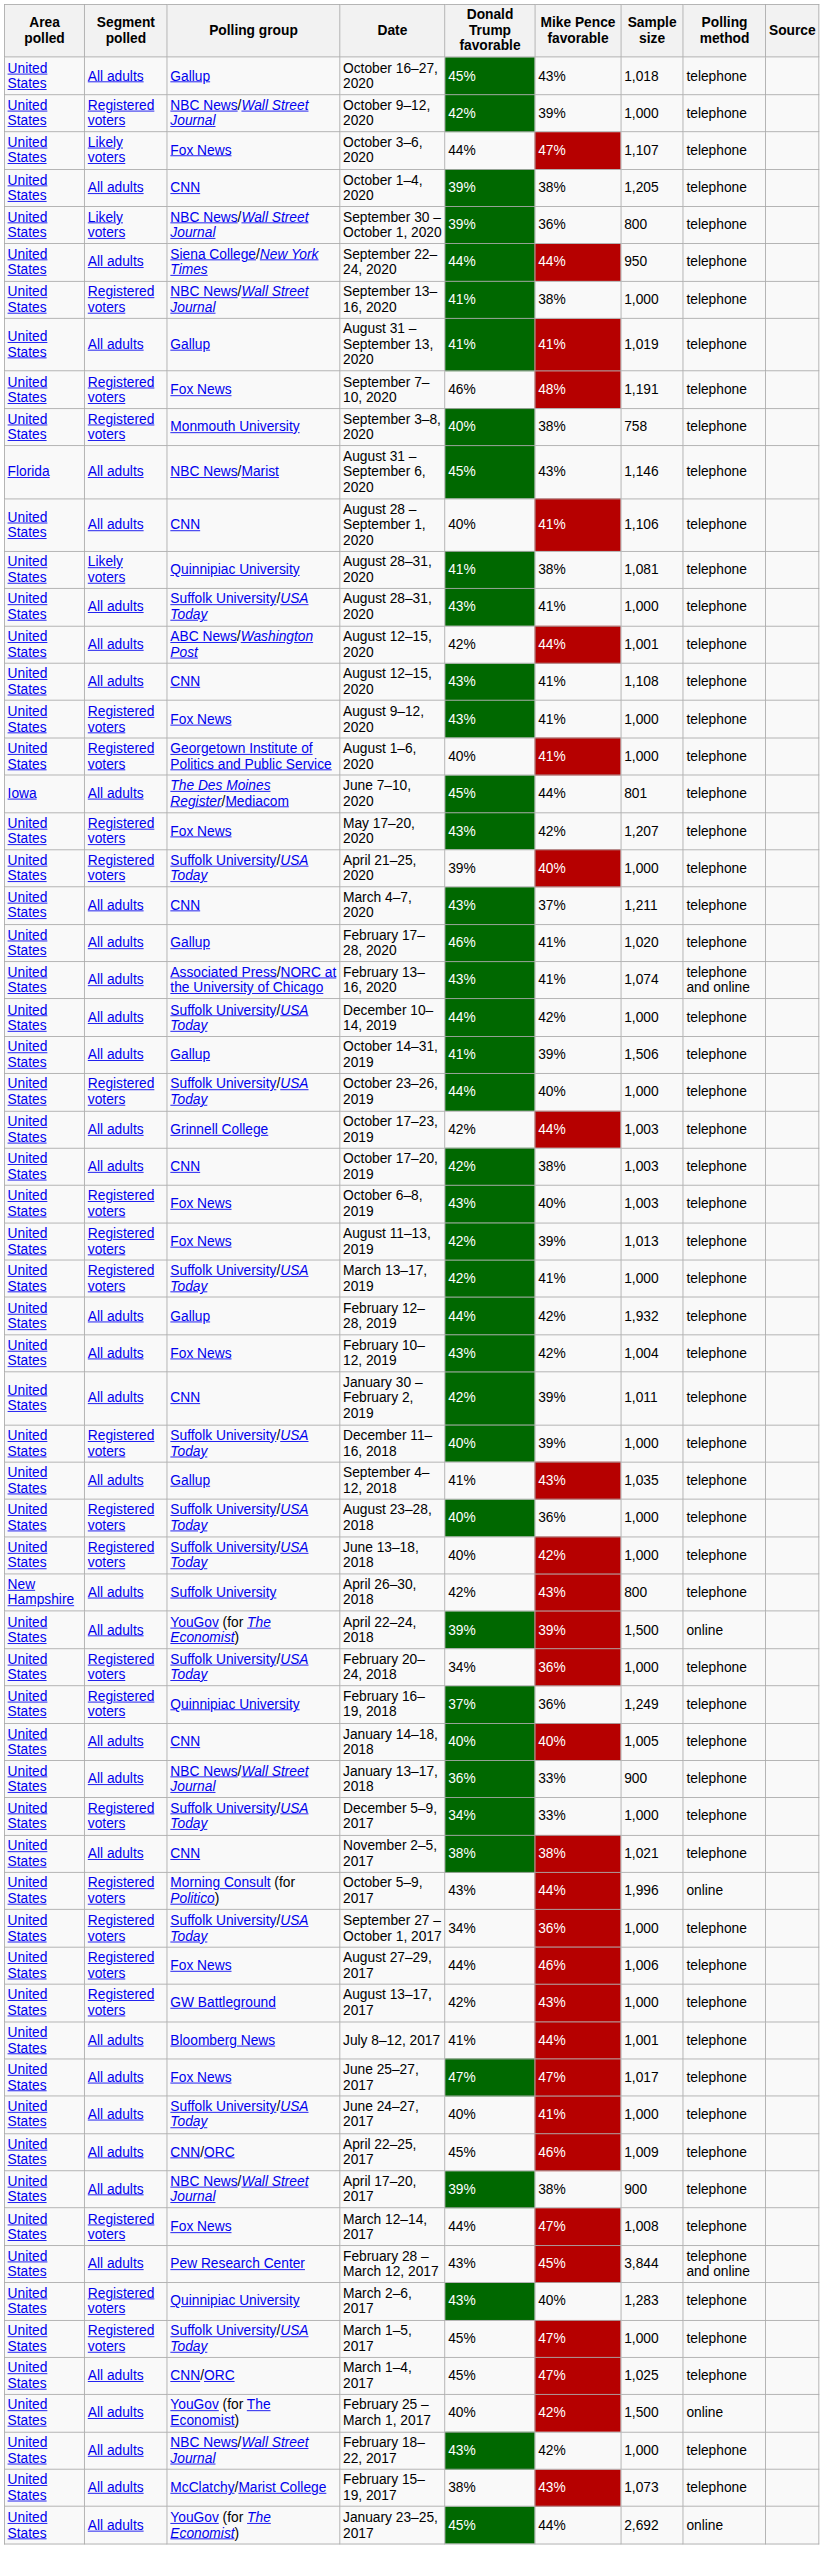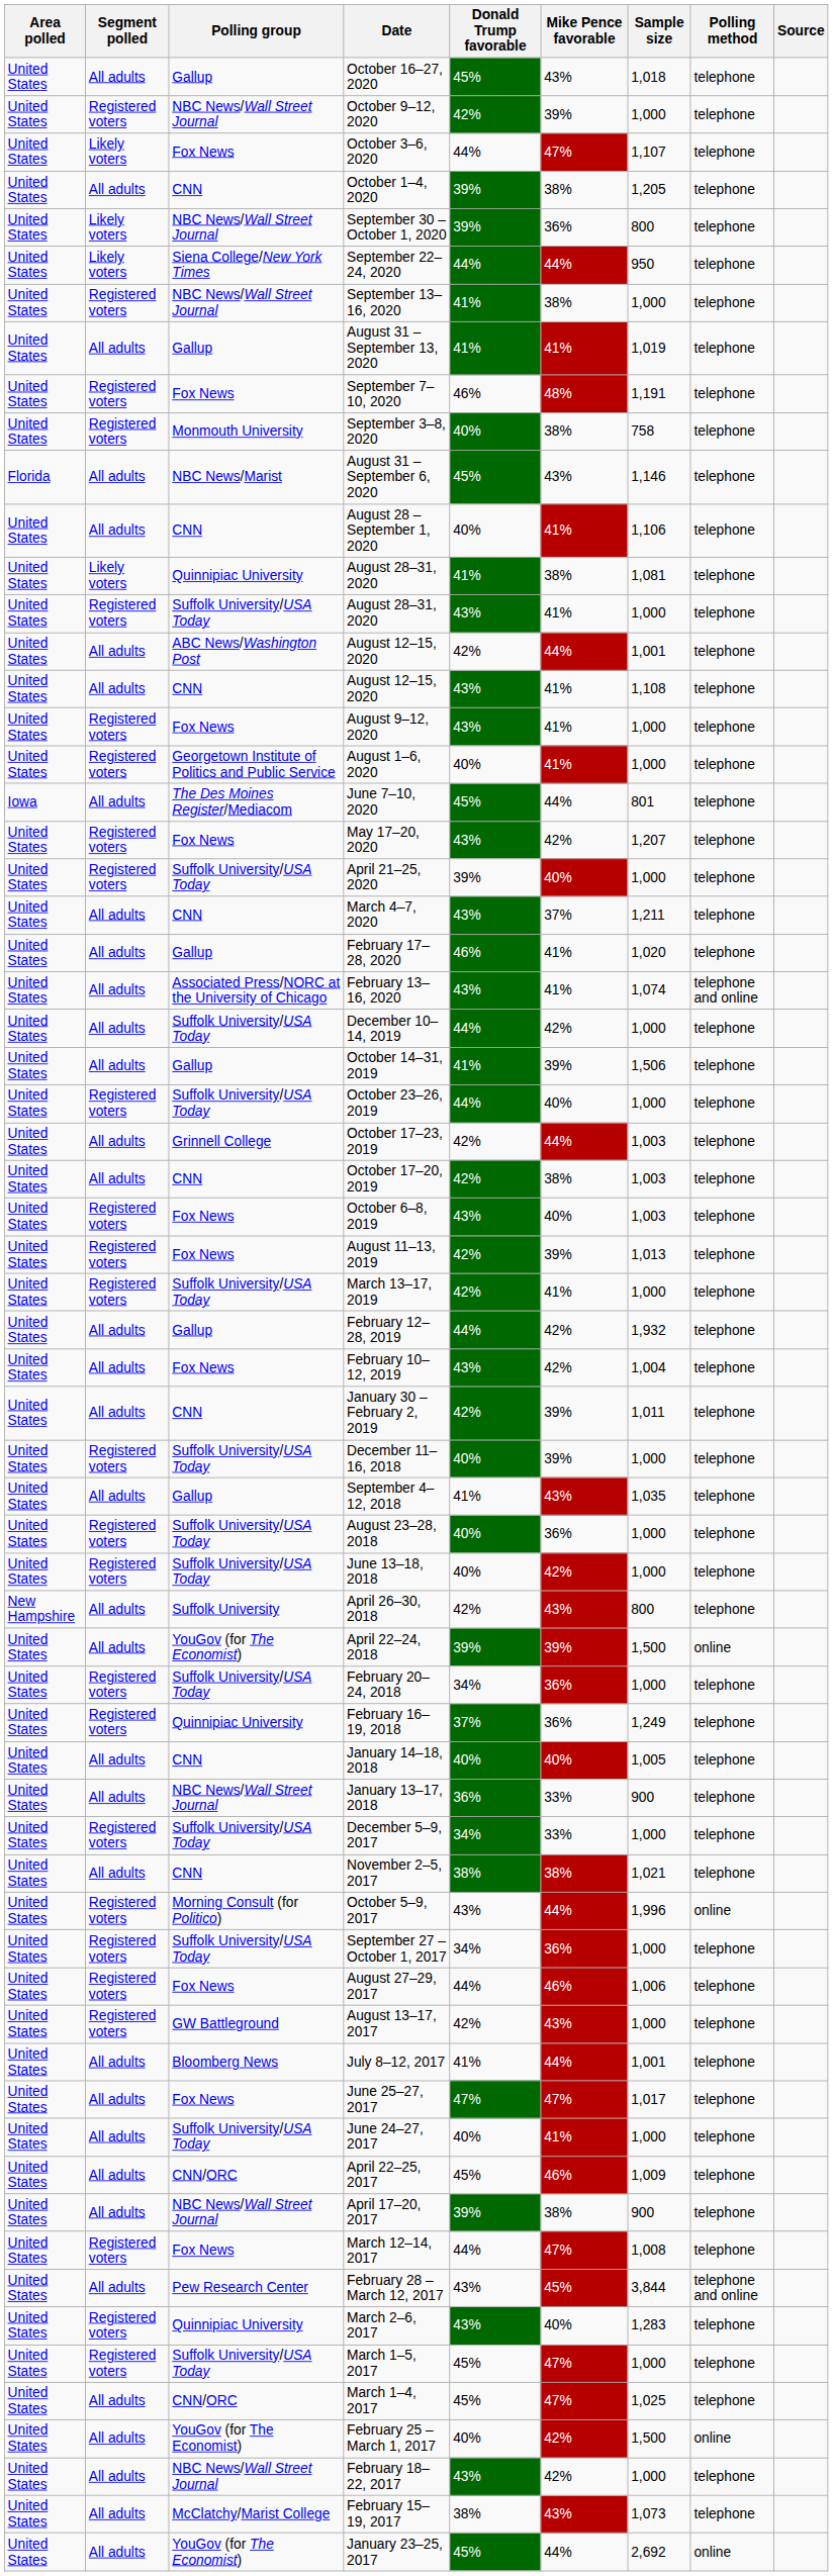September 22–24, 2020 | Segment polled: All adults -> Likely voters
Suffolk University/USA Today / August 28–31, 2020 | Segment polled: All adults -> Registered voters
